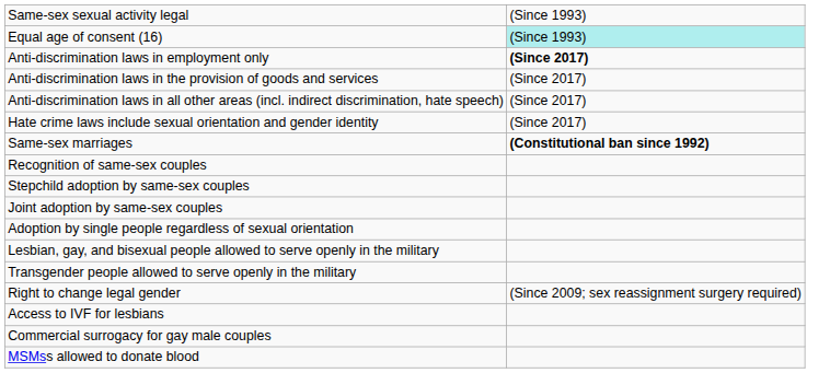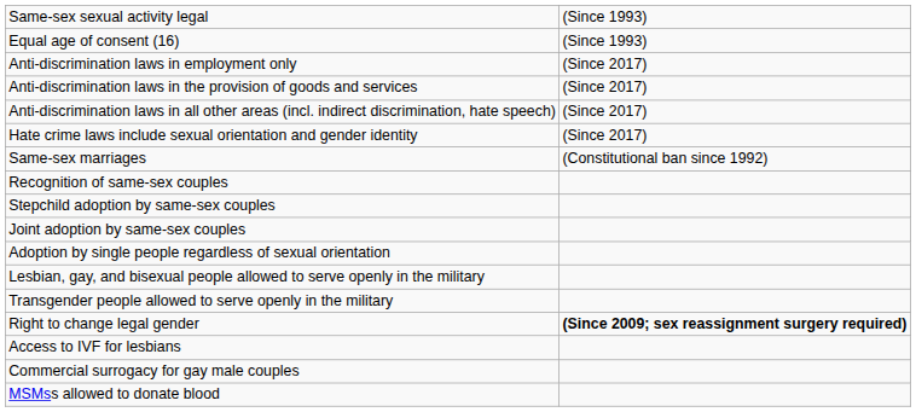Equal age of consent (16) | column 2: paleturquoise background -> no background
Anti-discrimination laws in employment only | column 2: bold -> normal
Same-sex marriages | column 2: bold -> normal
Right to change legal gender | column 2: normal -> bold
